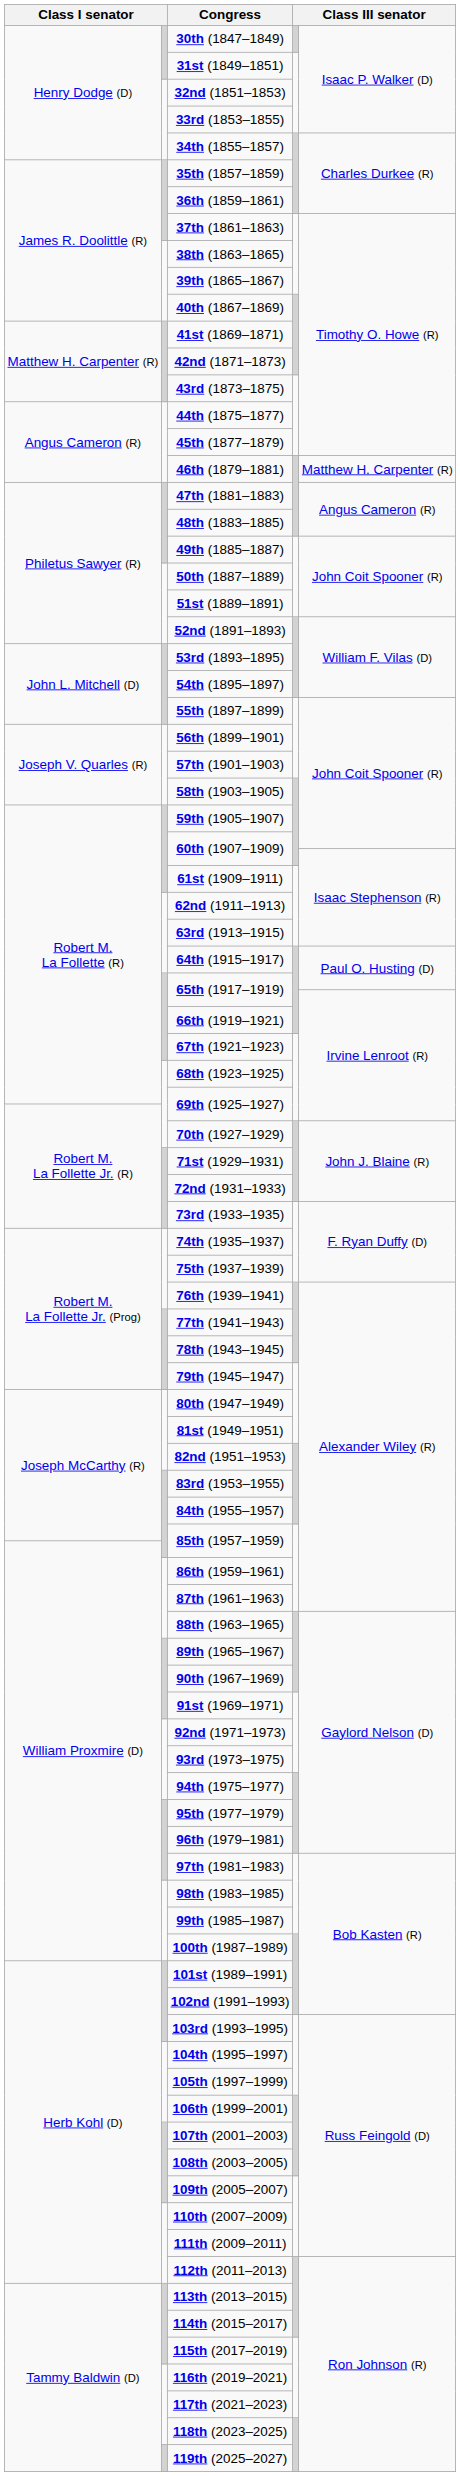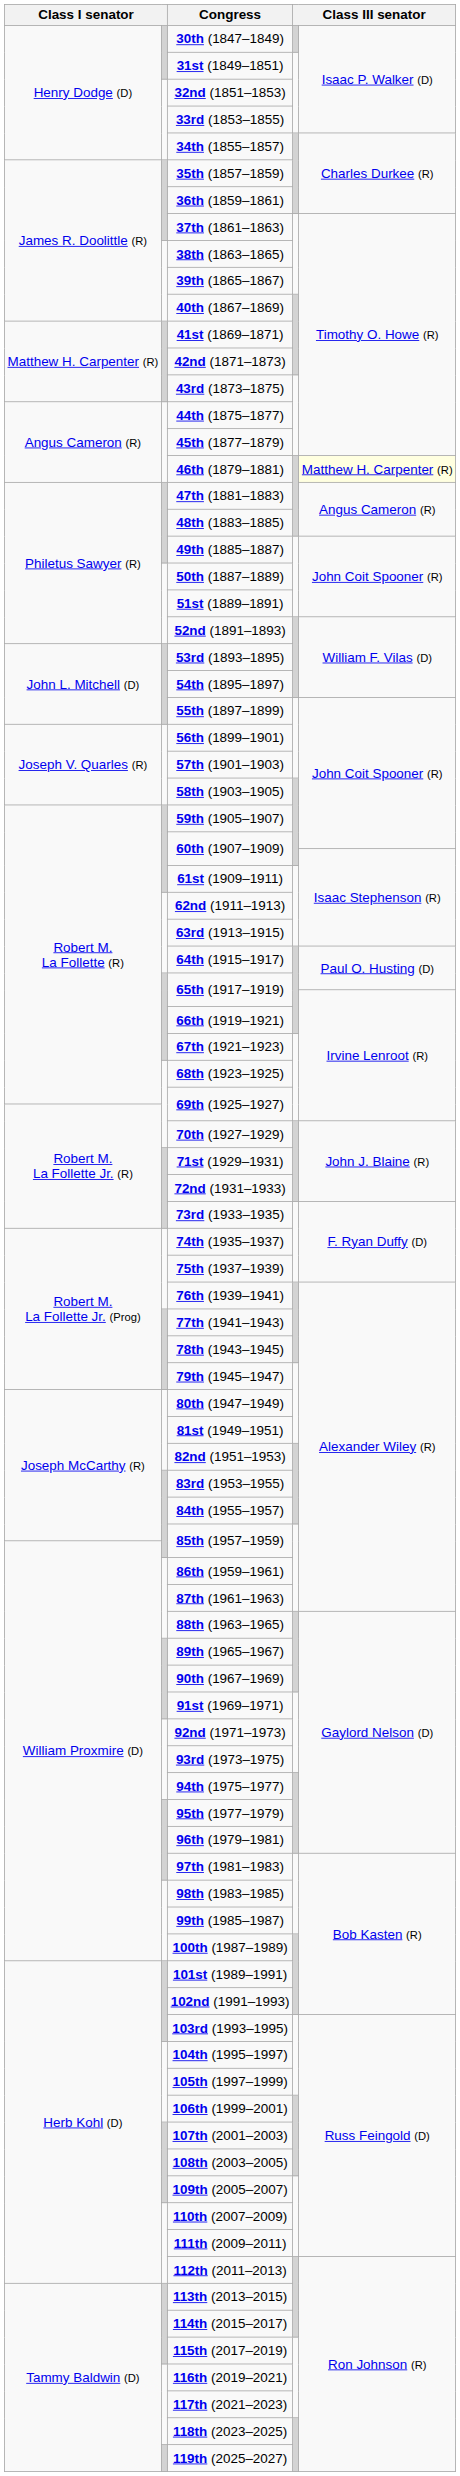46th (1879–1881) | column 5: no background -> lightyellow background
